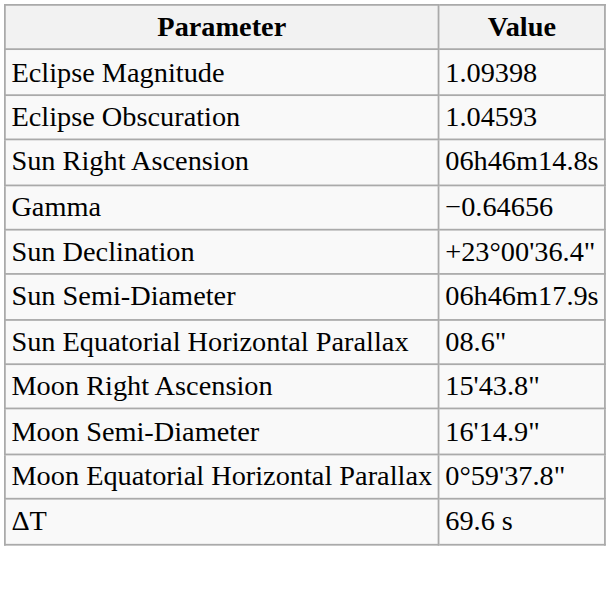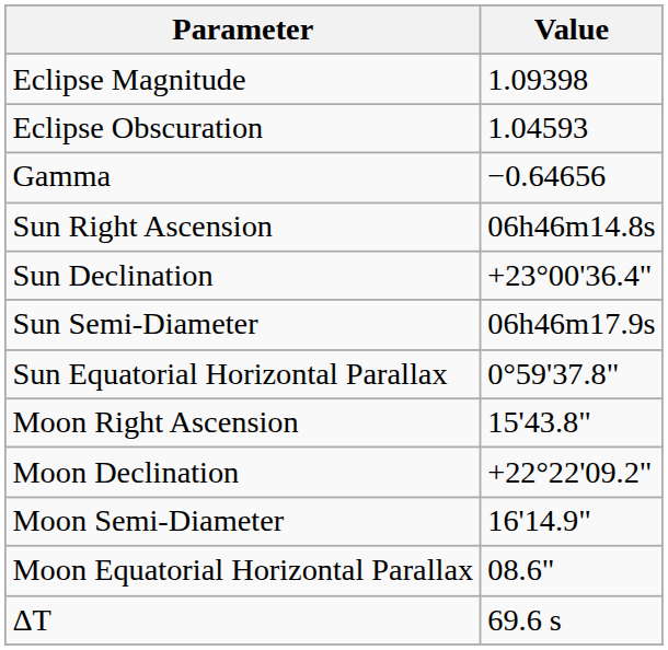rows swapped: Gamma <-> Sun Right Ascension
Sun Equatorial Horizontal Parallax | Value: 08.6" -> 0°59'37.8"
+ row: Moon Declination | +22°22'09.2"
Moon Equatorial Horizontal Parallax | Value: 0°59'37.8" -> 08.6"
